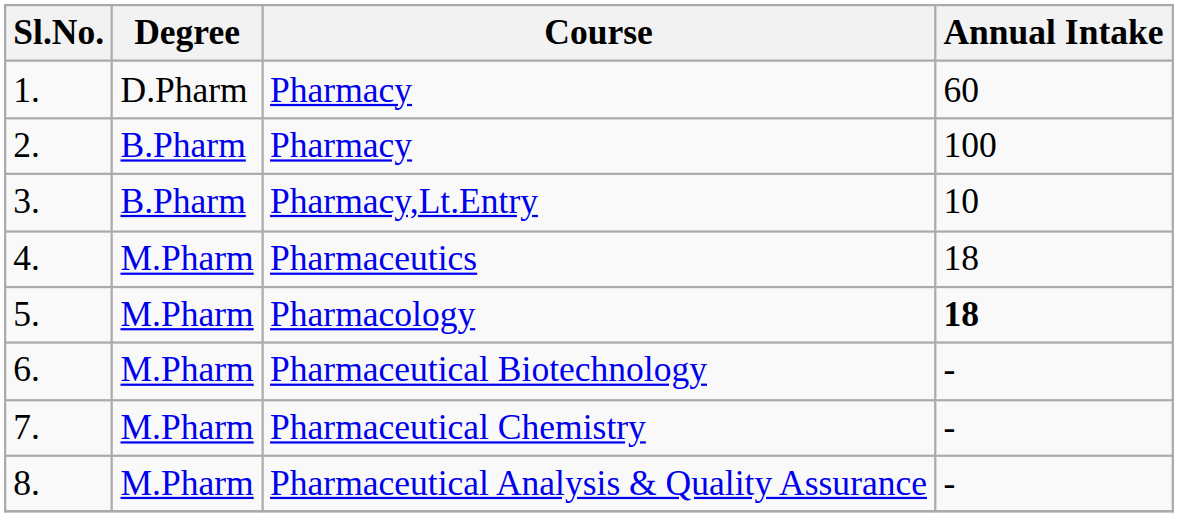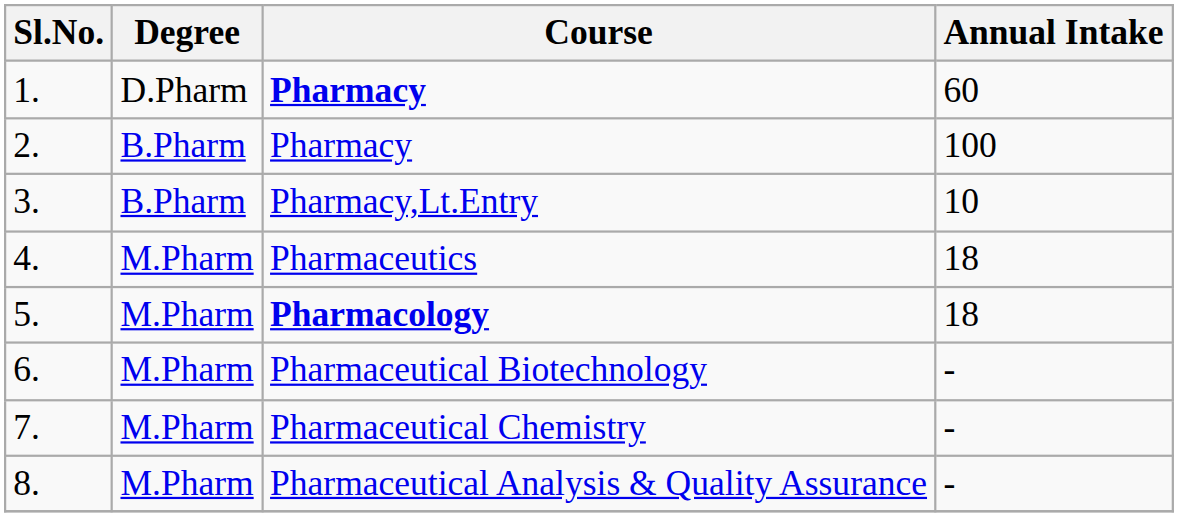1. | Course: normal -> bold
5. | Course: normal -> bold
5. | Annual Intake: bold -> normal
